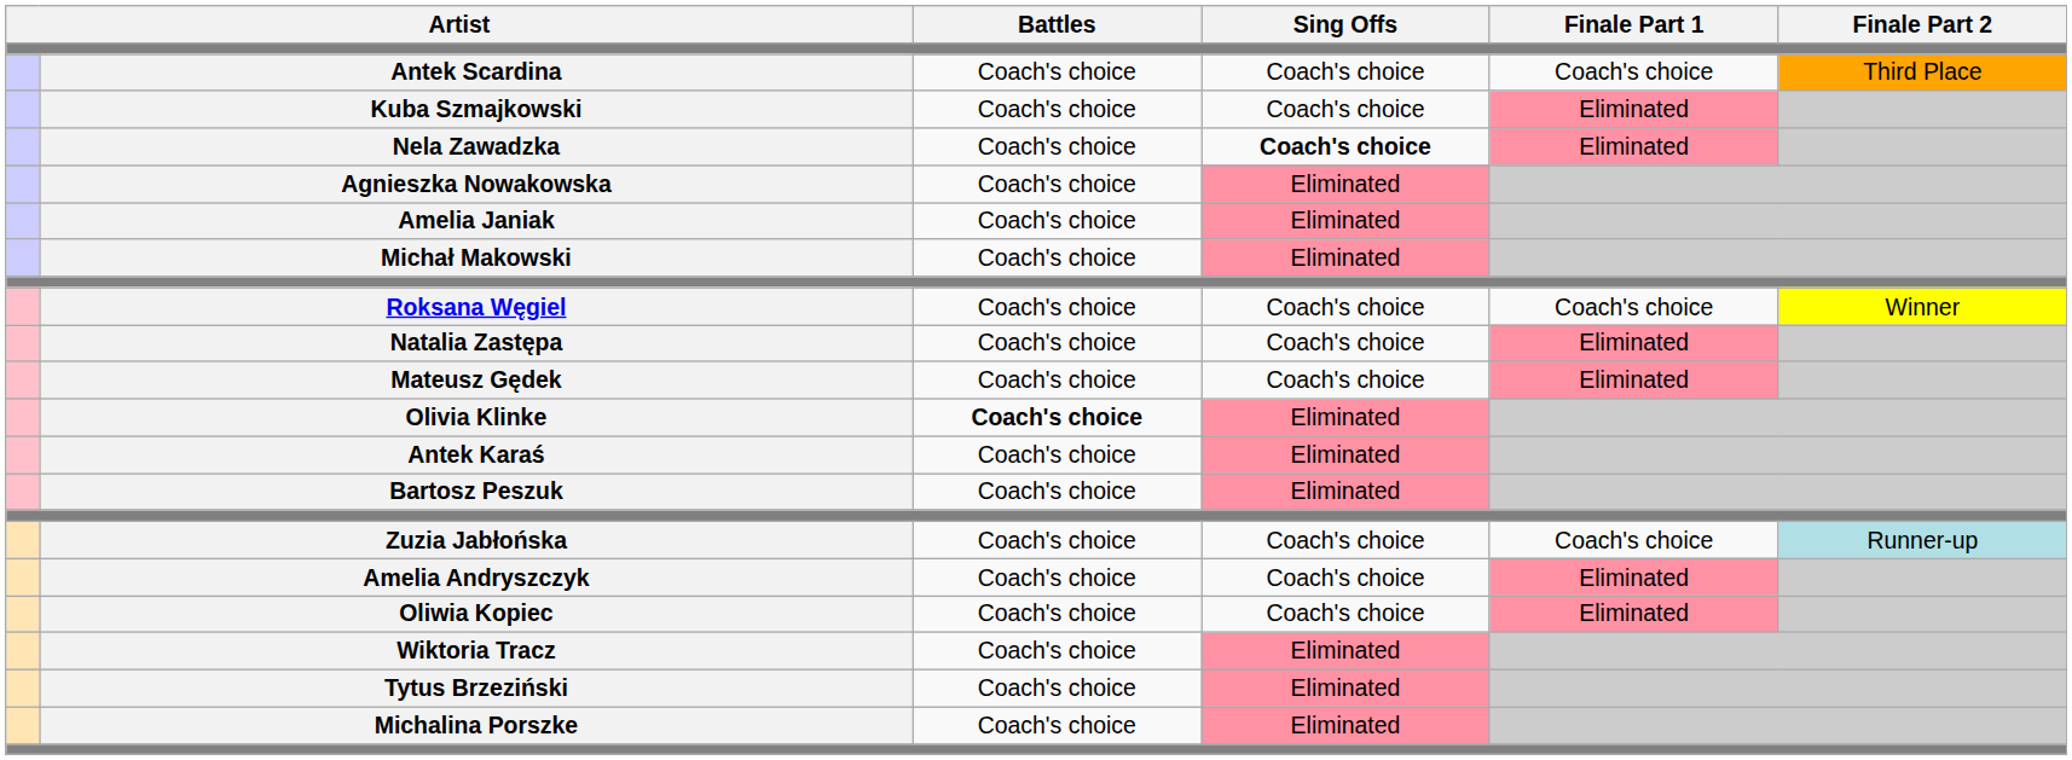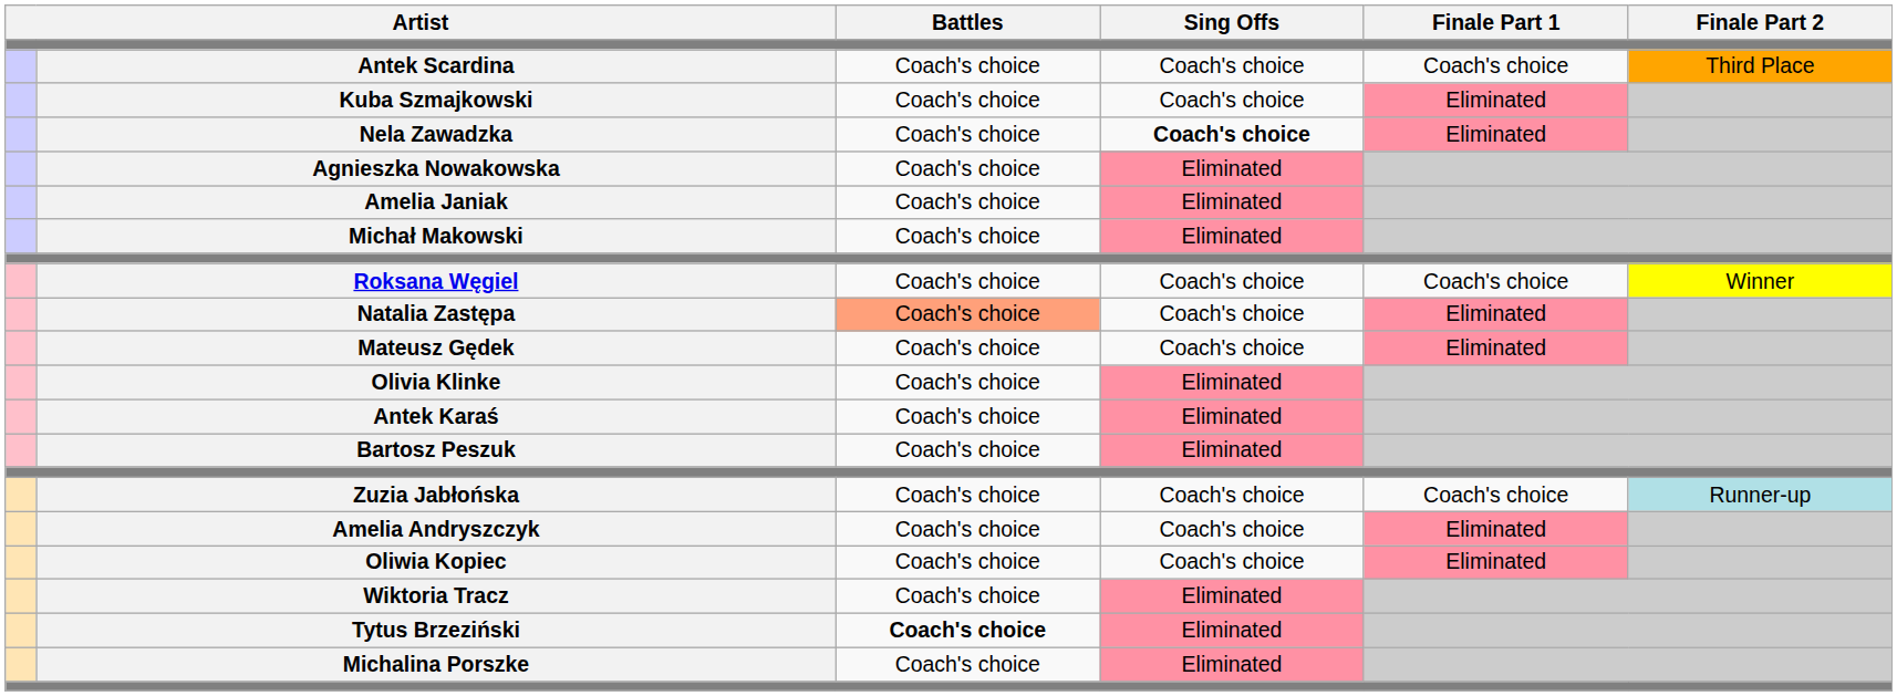Natalia Zastępa | Battles: no background -> lightsalmon background
Olivia Klinke | Battles: bold -> normal
Tytus Brzeziński | Battles: normal -> bold
